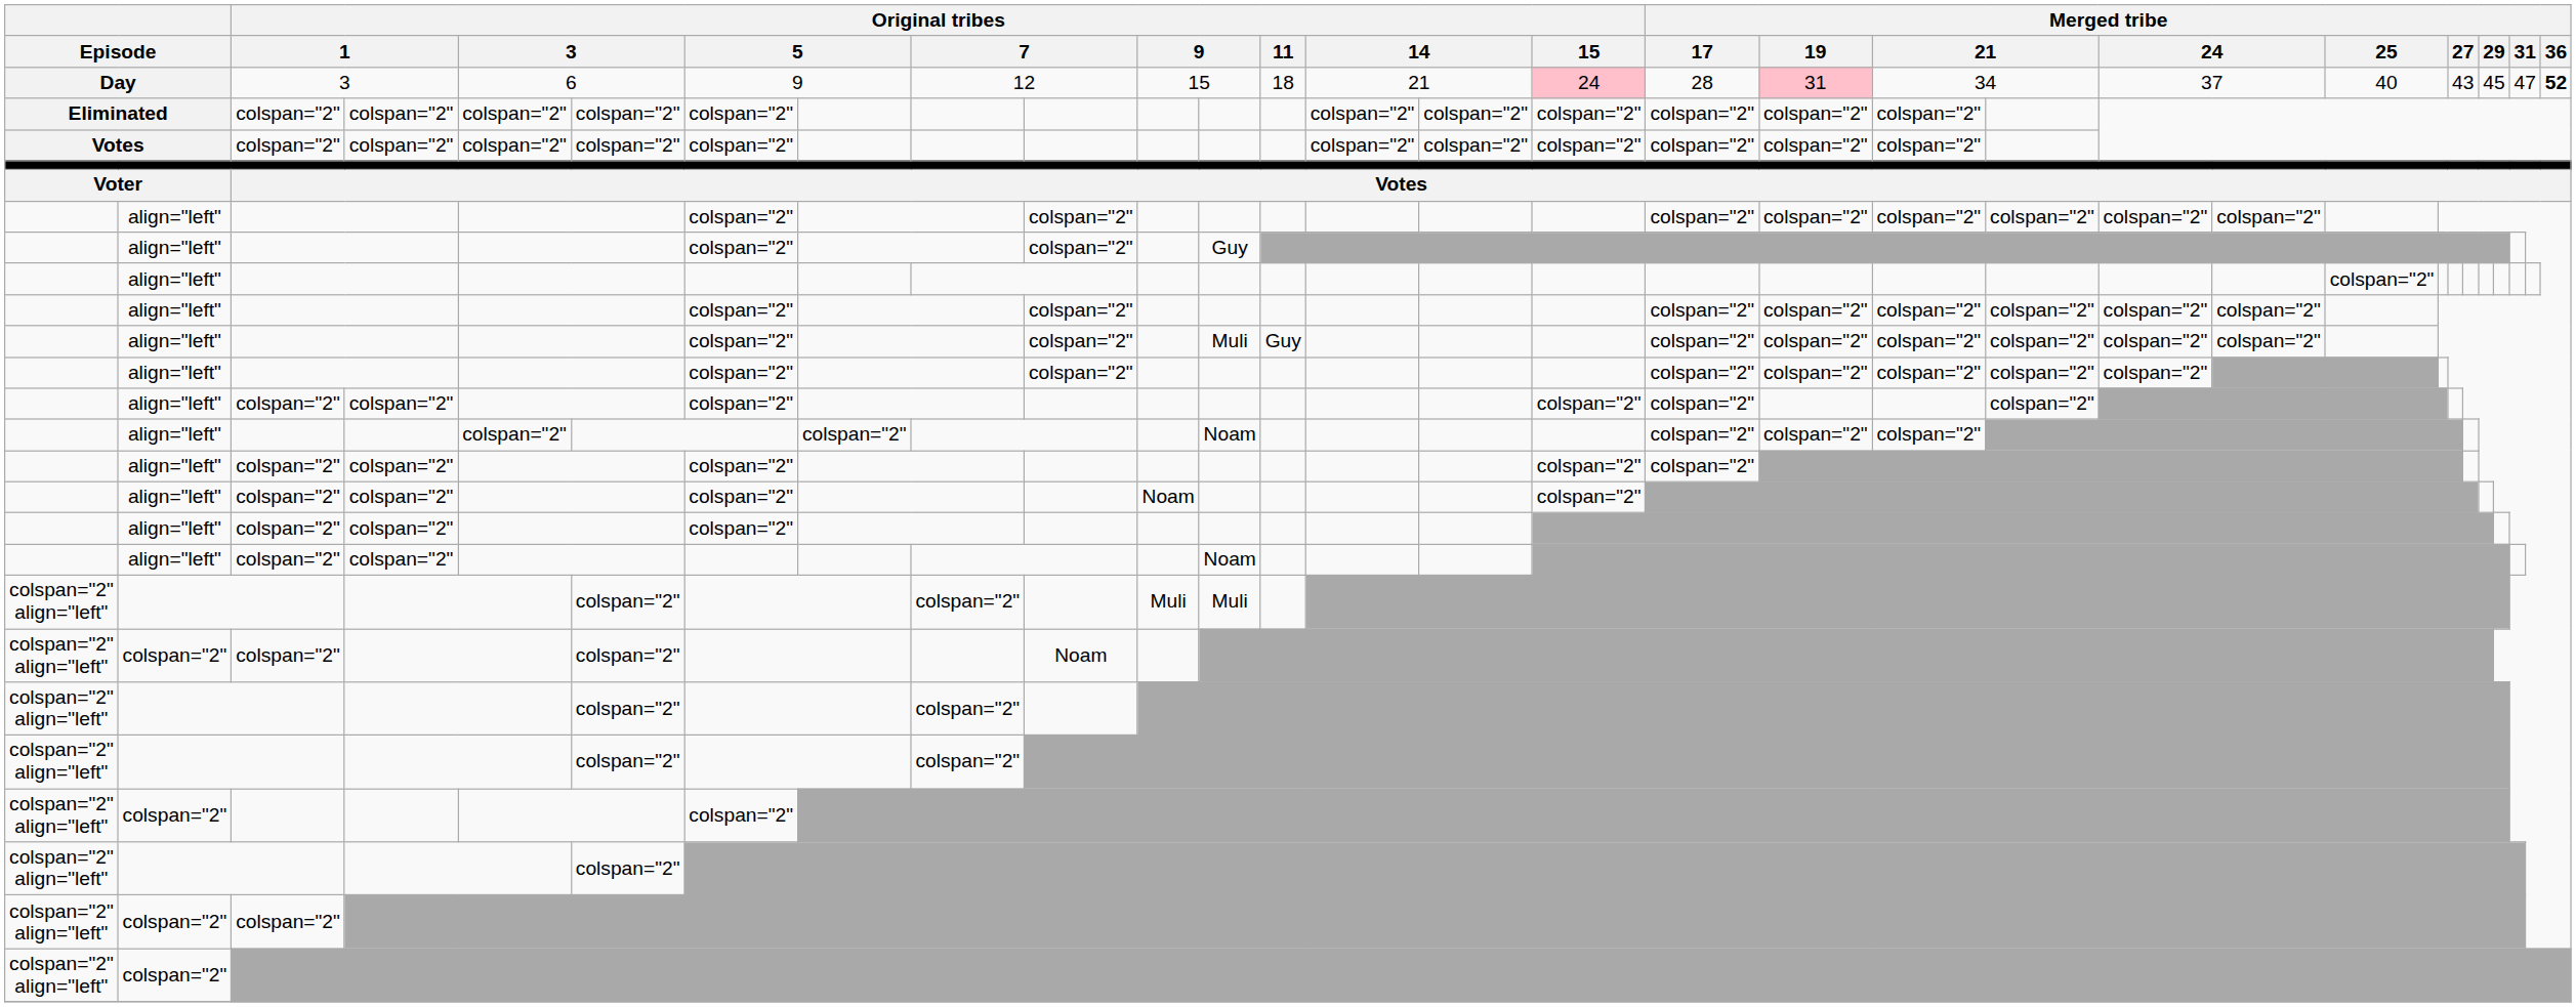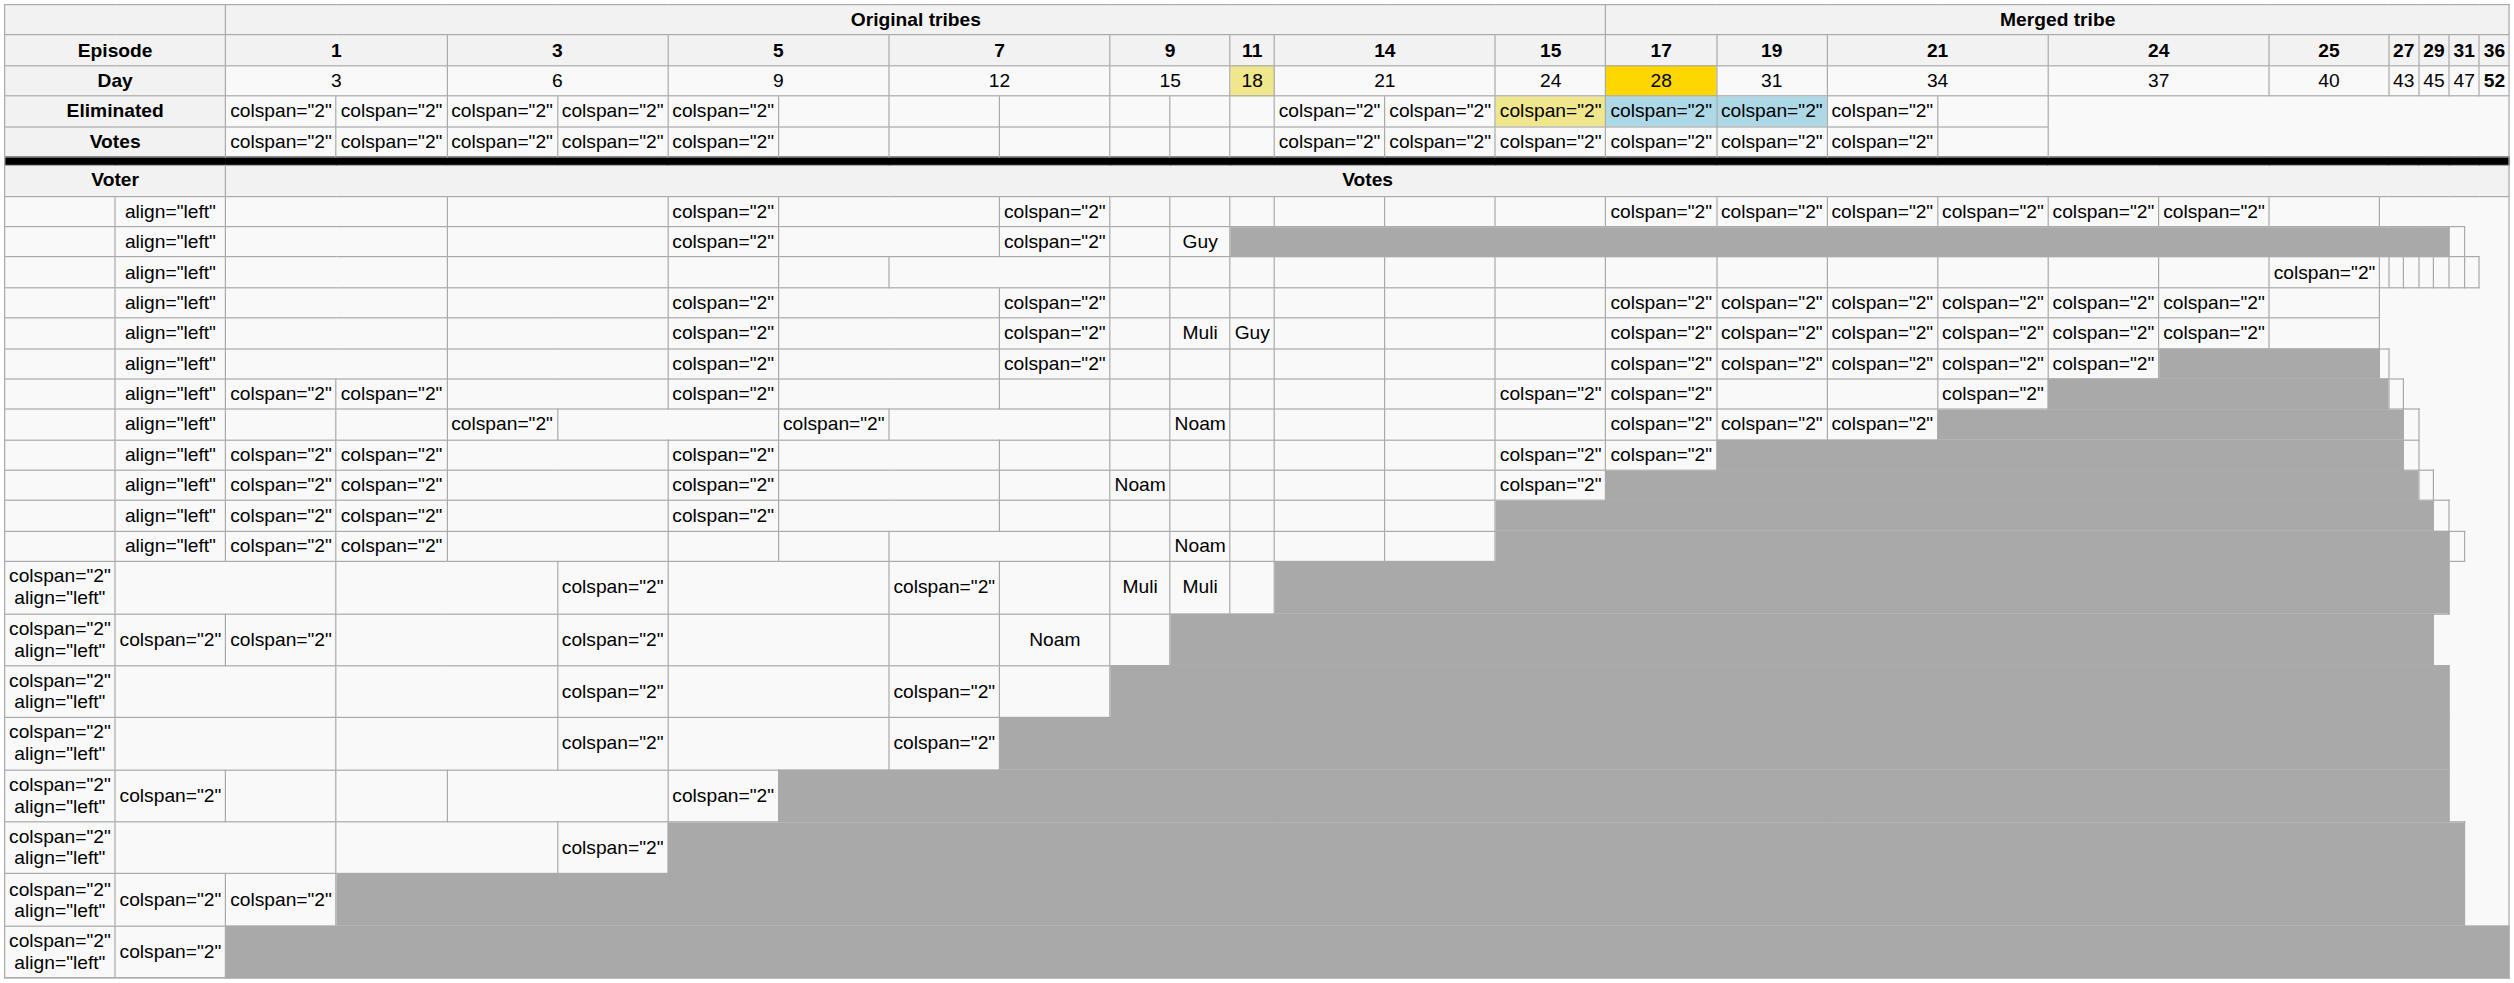Day | Original tribes / 11: no background -> khaki background
Day | Original tribes / 15: pink background -> no background
Day | Merged tribe / 17: no background -> gold background
Day | Merged tribe / 19: pink background -> no background
Eliminated | Original tribes / 15: no background -> khaki background
Eliminated | Merged tribe / 17: no background -> lightblue background
Eliminated | Merged tribe / 19: no background -> lightblue background
